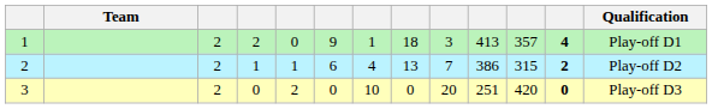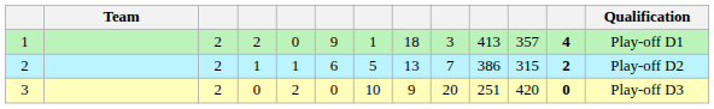row 3 | column 7: 4 -> 5
row 4 | column 8: 0 -> 9
